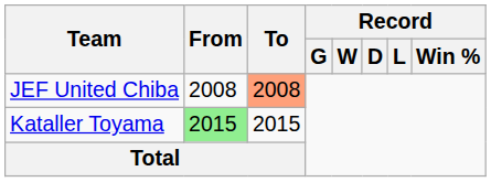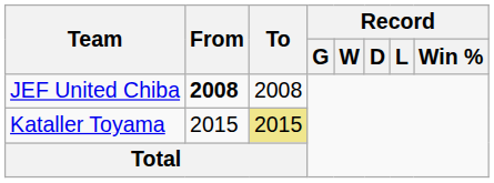JEF United Chiba | From: normal -> bold
JEF United Chiba | To: lightsalmon background -> no background
Kataller Toyama | From: lightgreen background -> no background
Kataller Toyama | To: no background -> khaki background
